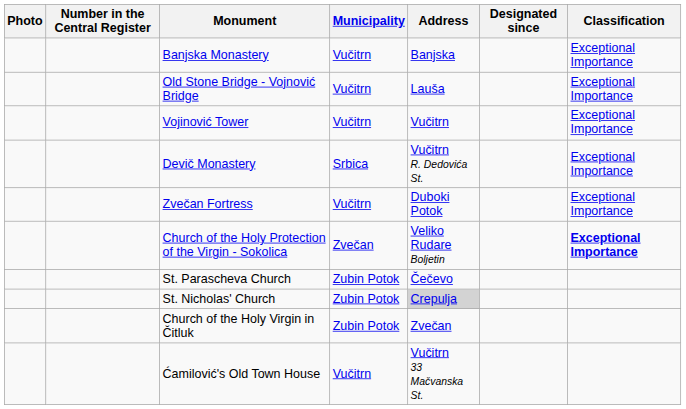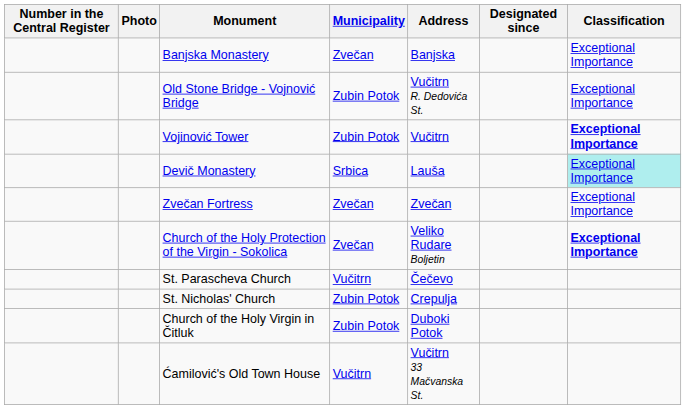columns swapped: Number in the Central Register <-> Photo
Banjska Monastery | Municipality: Vučitrn -> Zvečan
Old Stone Bridge - Vojnović Bridge | Municipality: Vučitrn -> Zubin Potok
Old Stone Bridge - Vojnović Bridge | Address: Lauša -> Vučitrn R. Dedovića St.
Vojinović Tower | Municipality: Vučitrn -> Zubin Potok
Vojinović Tower | Classification: normal -> bold
Devič Monastery | Address: Vučitrn R. Dedovića St. -> Lauša
Devič Monastery | Classification: no background -> paleturquoise background
Zvečan Fortress | Municipality: Vučitrn -> Zvečan
Zvečan Fortress | Address: Duboki Potok -> Zvečan
St. Parascheva Church | Municipality: Zubin Potok -> Vučitrn
St. Nicholas' Church | Address: lightgrey background -> no background
Church of the Holy Virgin in Čitluk | Address: Zvečan -> Duboki Potok
